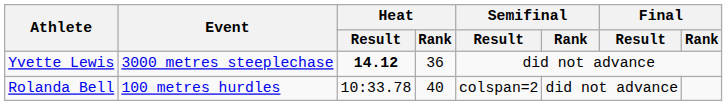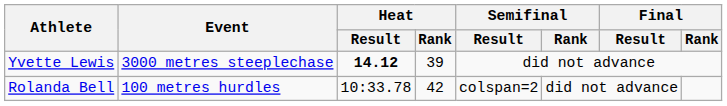Yvette Lewis | Heat / Rank: 36 -> 39
Rolanda Bell | Heat / Rank: 40 -> 42
